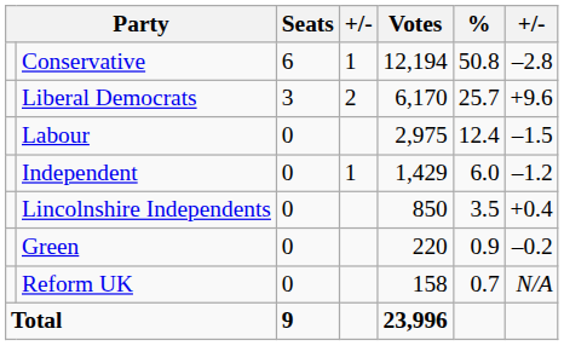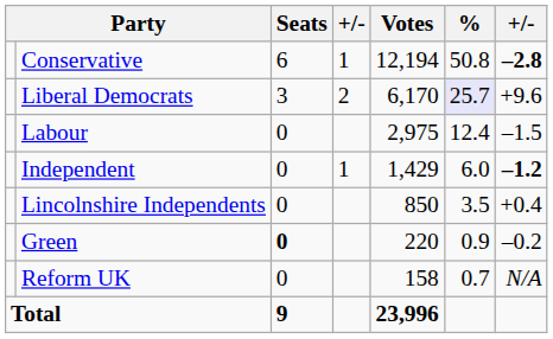Conservative | column 7: normal -> bold
Liberal Democrats | %: no background -> lavender background
Independent | column 7: normal -> bold
Green | Seats: normal -> bold
